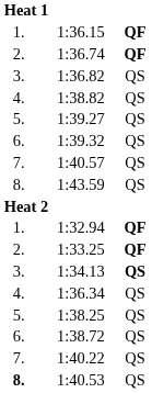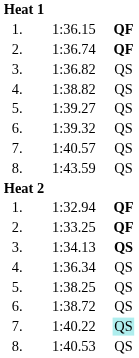1:40.22 | column 3: no background -> paleturquoise background
1:40.53 | column 1: bold -> normal
